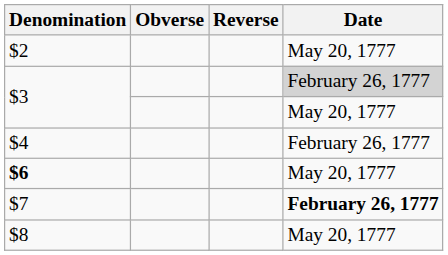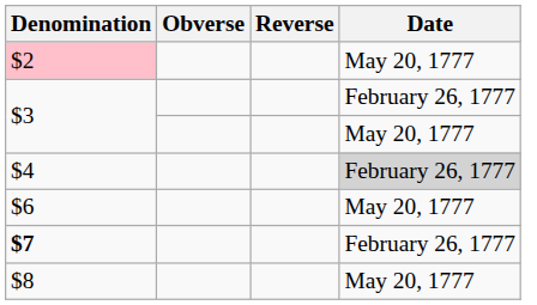$2 | Denomination: no background -> pink background
$3 / February 26, 1777 | Date: lightgrey background -> no background
$4 | Date: no background -> lightgrey background
$6 | Denomination: bold -> normal
$7 | Denomination: normal -> bold
$7 | Date: bold -> normal
